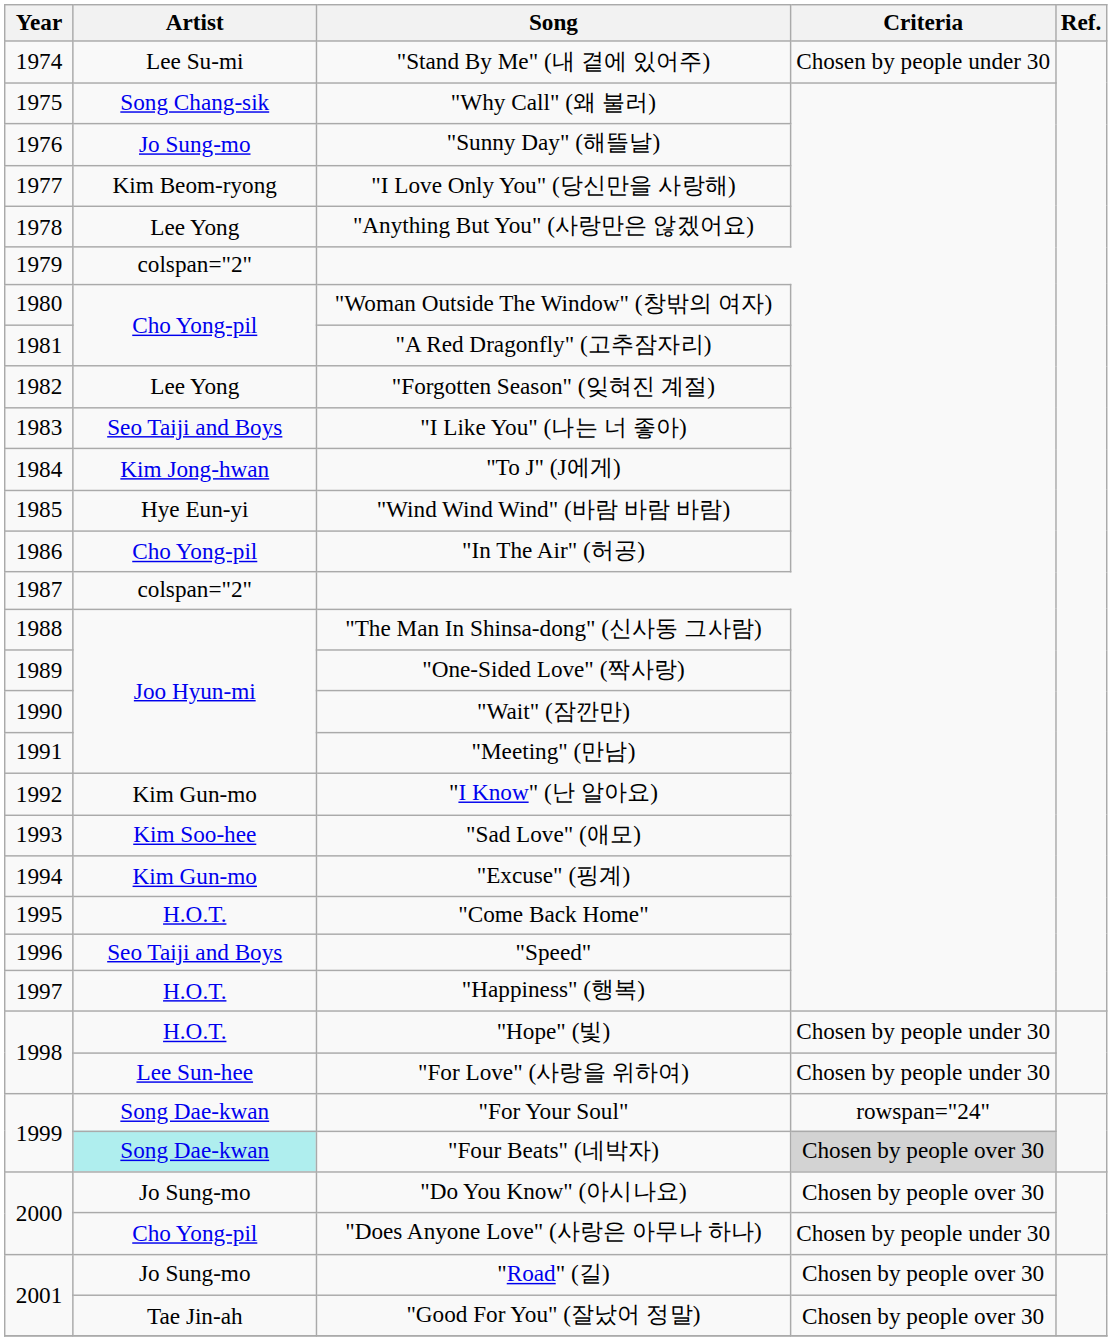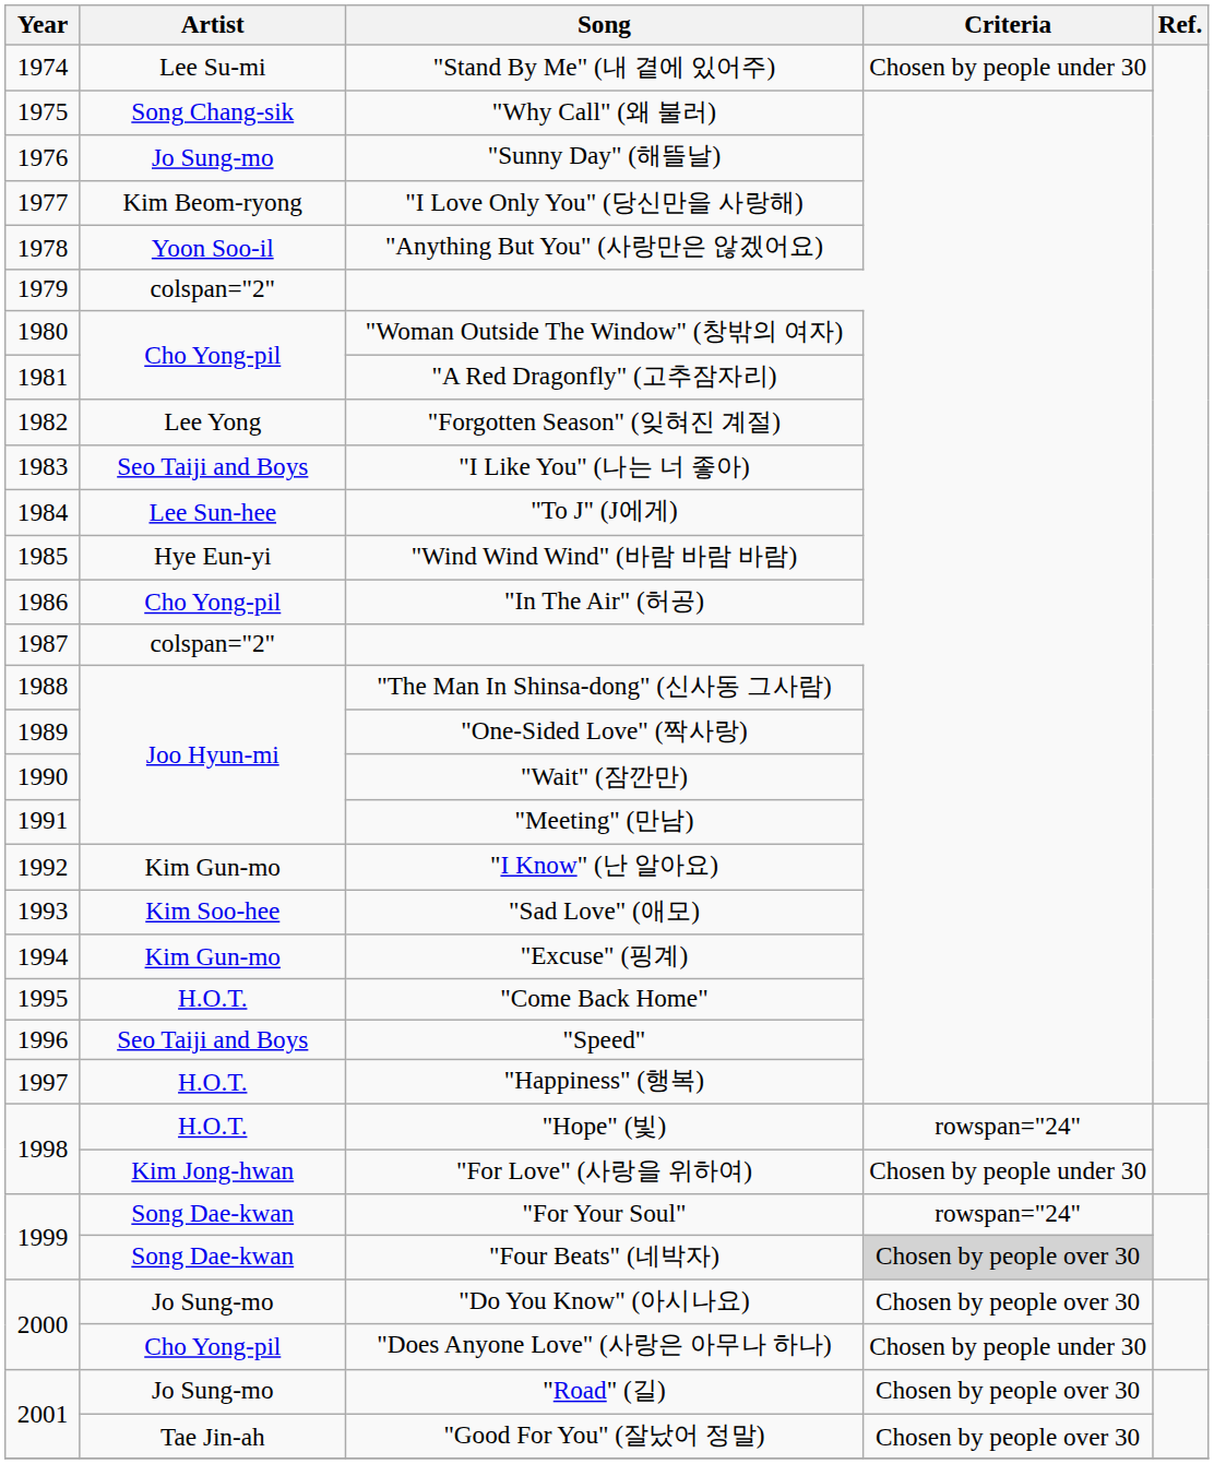"Anything But You" (사랑만은 않겠어요) | Artist: Lee Yong -> Yoon Soo-il
"To J" (J에게) | Artist: Kim Jong-hwan -> Lee Sun-hee
"Hope" (빛) | Criteria: Chosen by people under 30 -> rowspan="24"
"For Love" (사랑을 위하여) | Artist: Lee Sun-hee -> Kim Jong-hwan
"Four Beats" (네박자) | Artist: paleturquoise background -> no background
